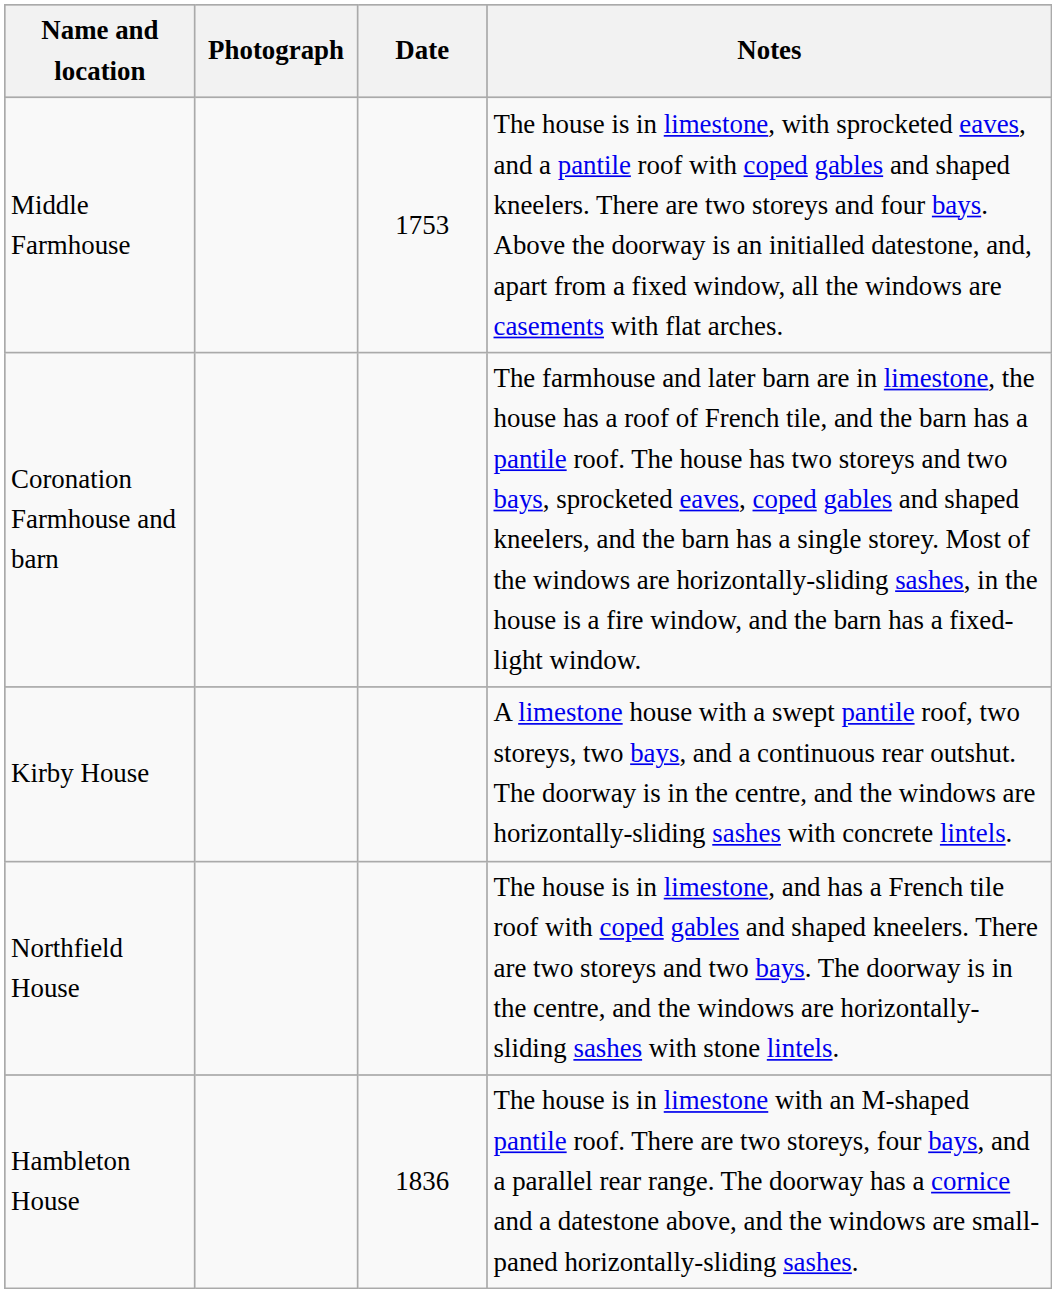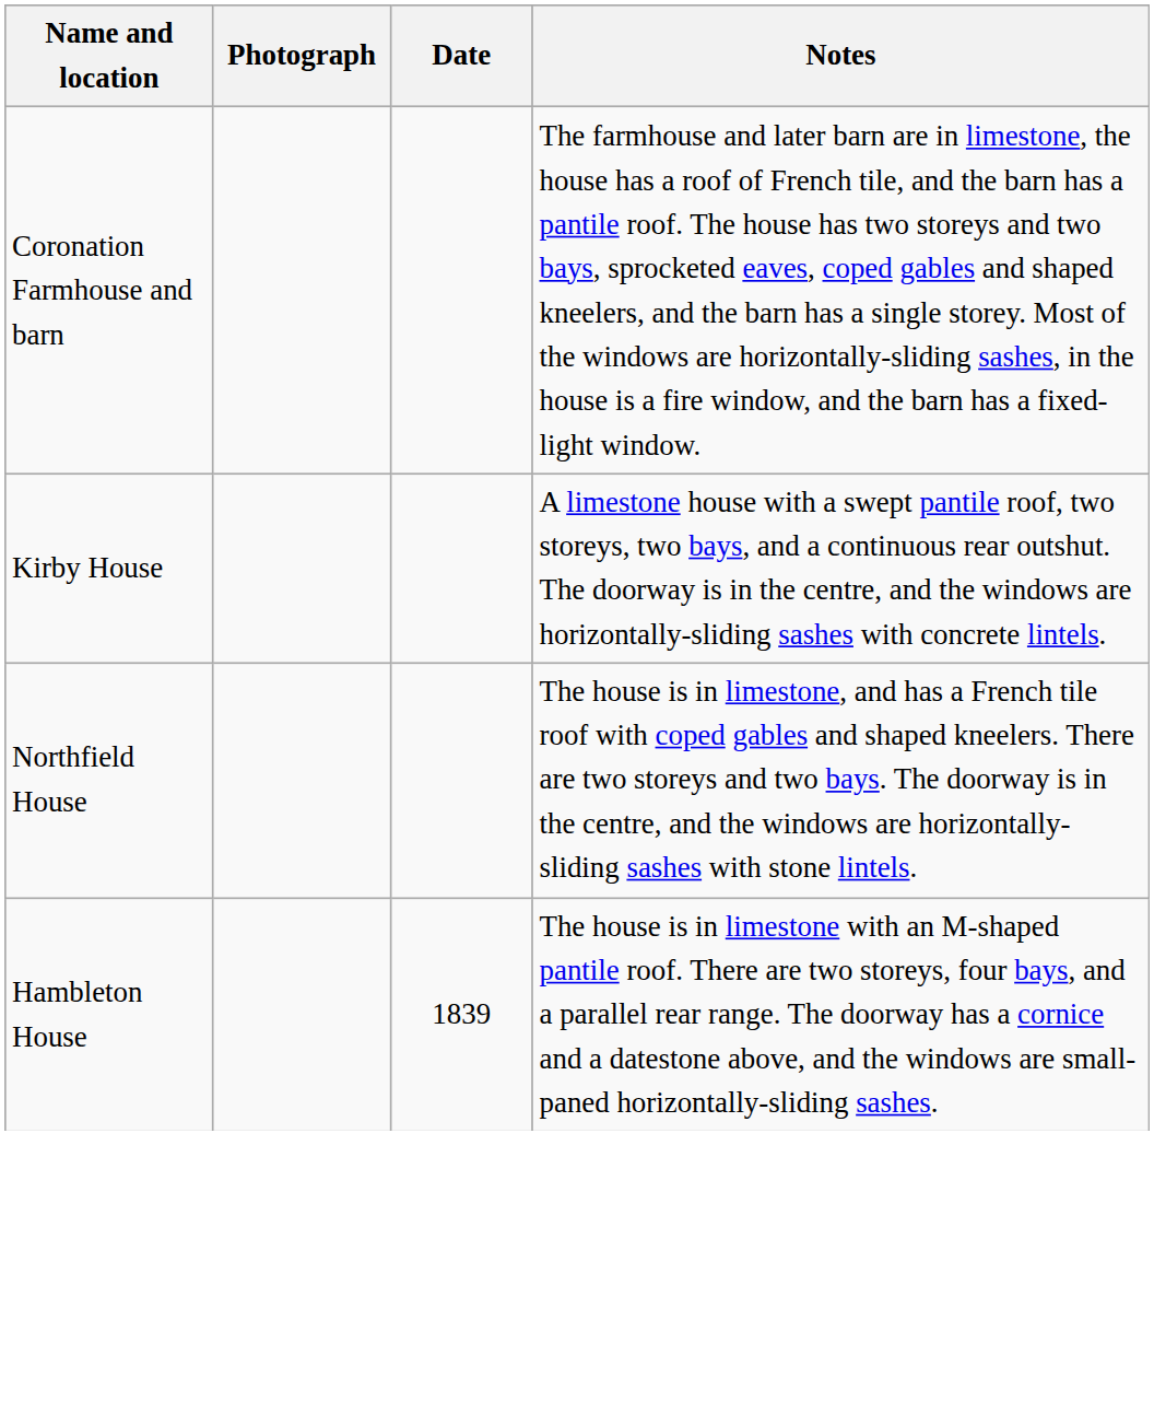- row: Middle Farmhouse | 1753 | The house is in limestone, with sprocketed eaves, and a pantile roof with coped gables and shaped kneelers. There are two storeys and four bays. Above the doorway is an initialled datestone, and, apart from a fixed window, all the windows are casements with flat arches.
Hambleton House | Date: 1836 -> 1839
